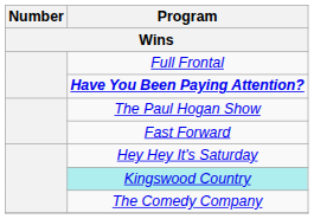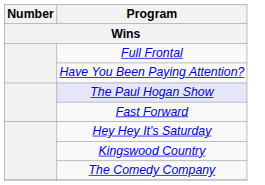Have You Been Paying Attention? | Program: bold -> normal
The Paul Hogan Show | Program: no background -> lavender background
Kingswood Country | Program: paleturquoise background -> no background
